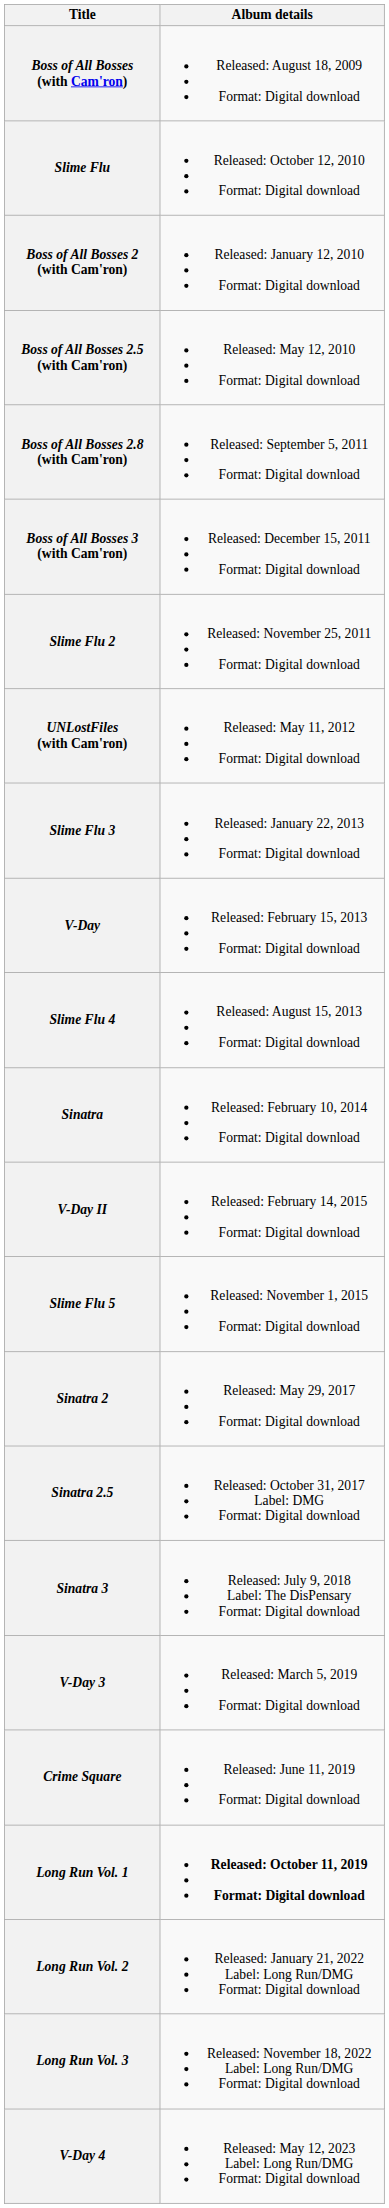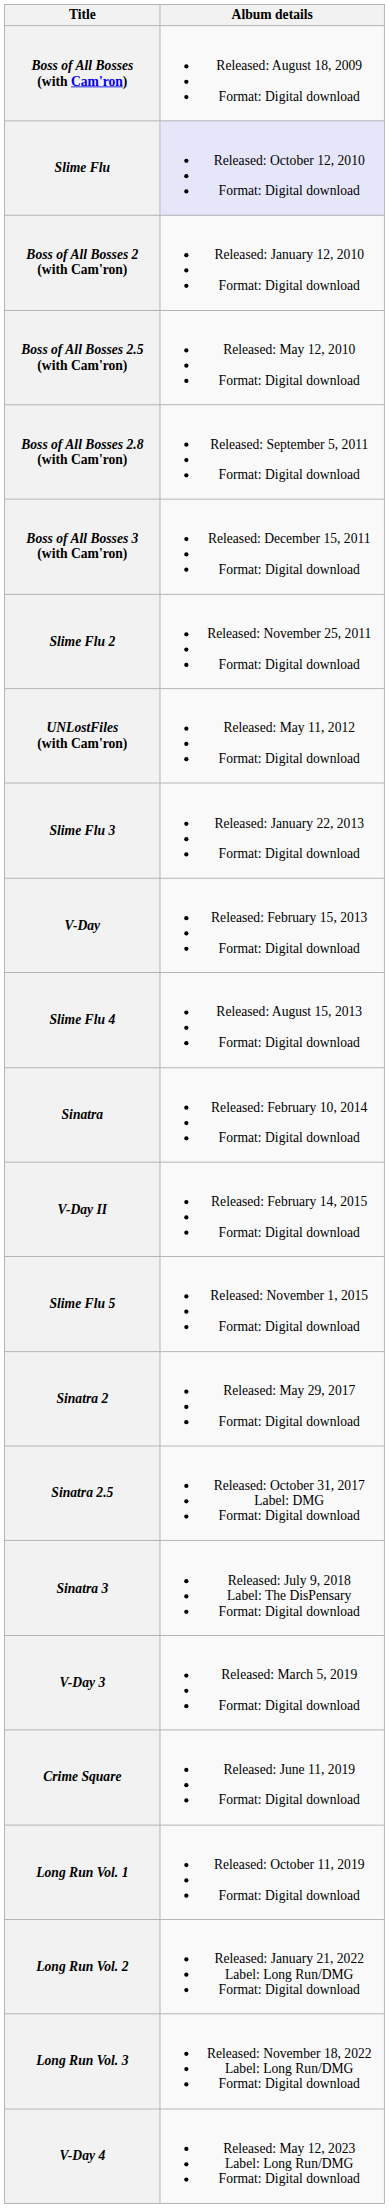Slime Flu | Album details: no background -> lavender background
Long Run Vol. 1 | Album details: bold -> normal
